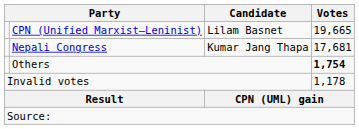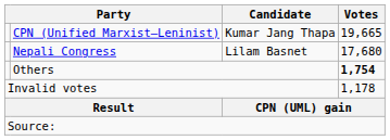CPN (Unified Marxist–Leninist) | Candidate: Lilam Basnet -> Kumar Jang Thapa
Nepali Congress | Candidate: Kumar Jang Thapa -> Lilam Basnet
Nepali Congress | Votes: 17,681 -> 17,680
